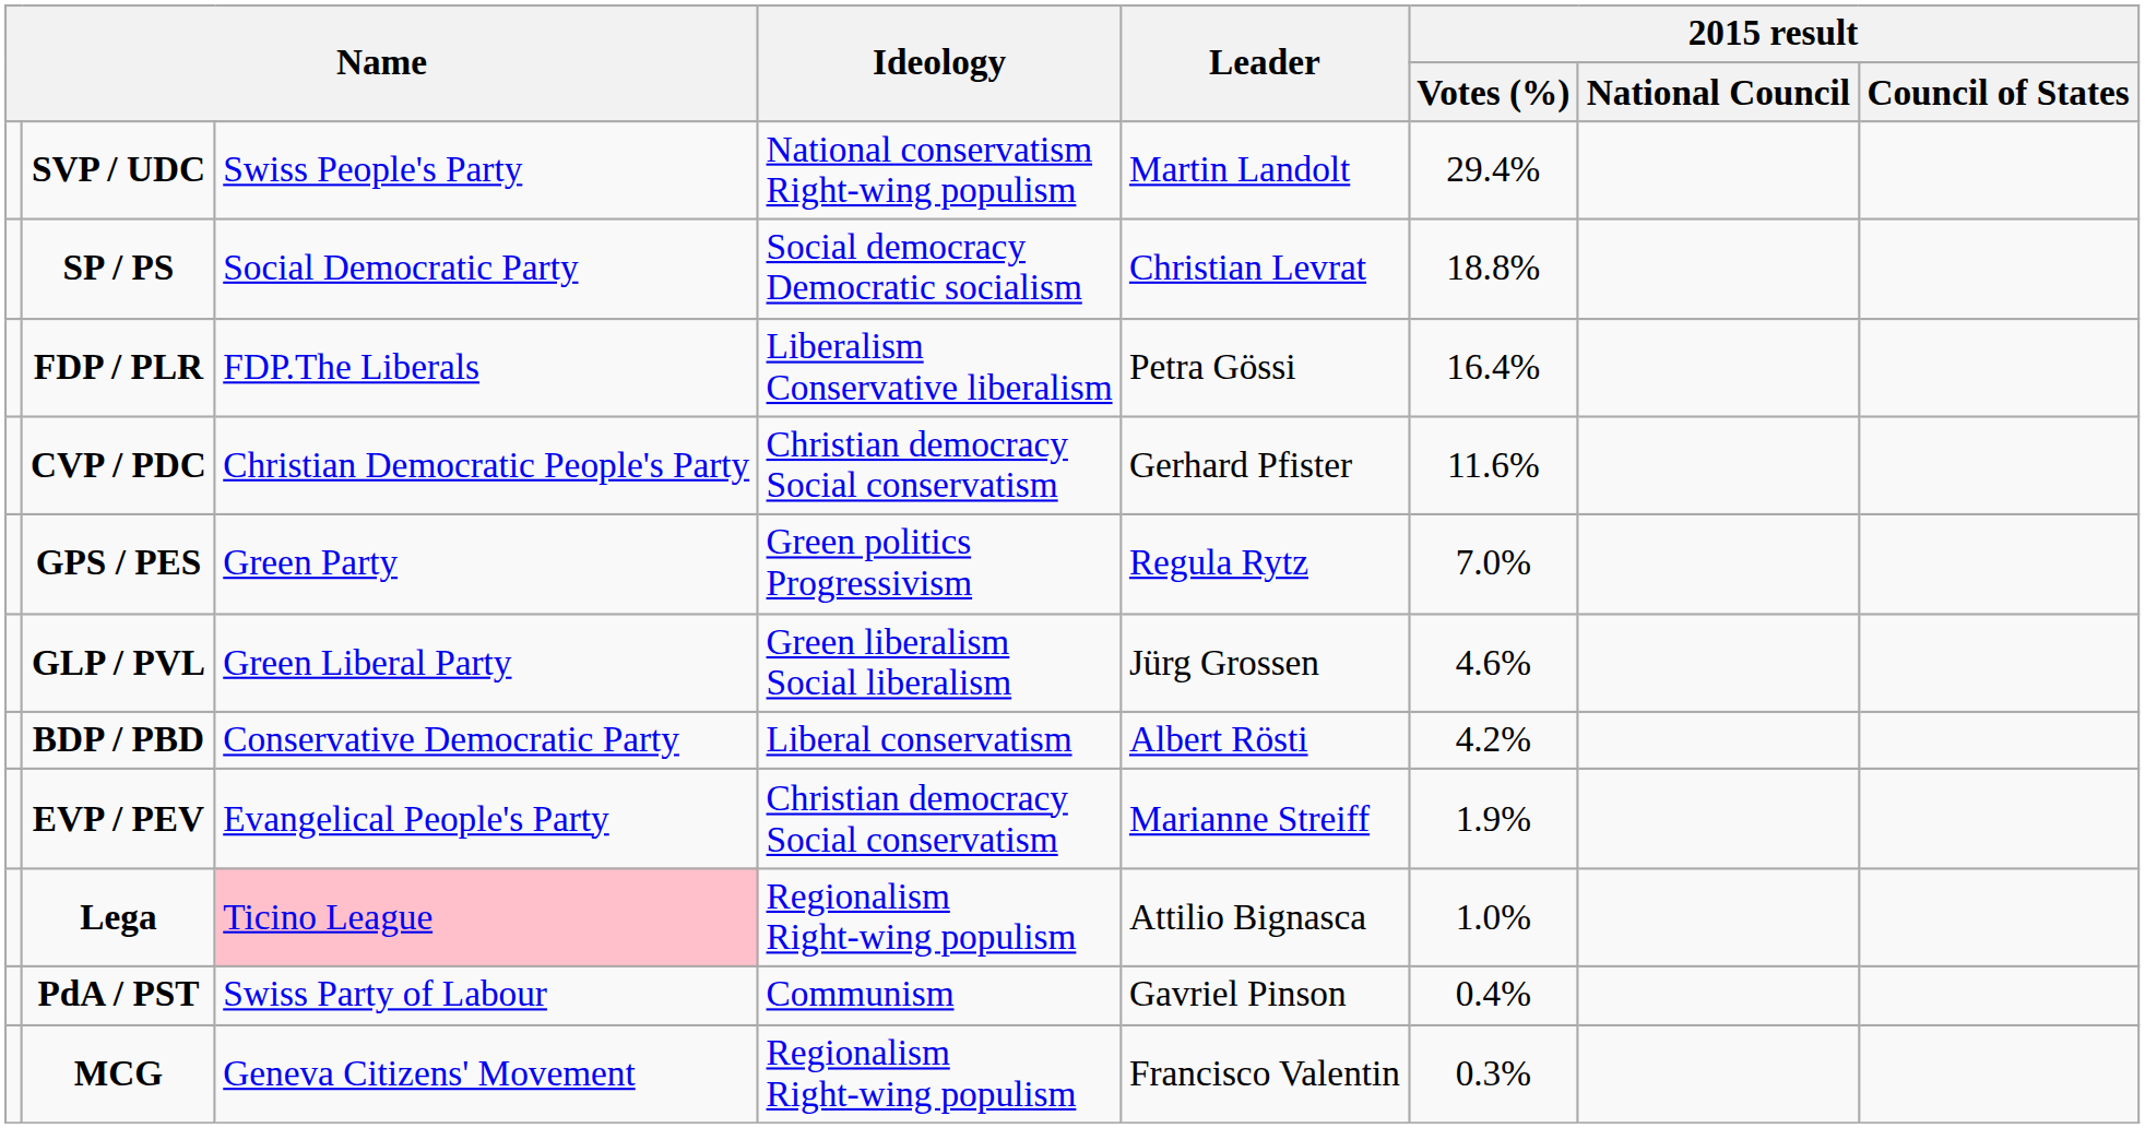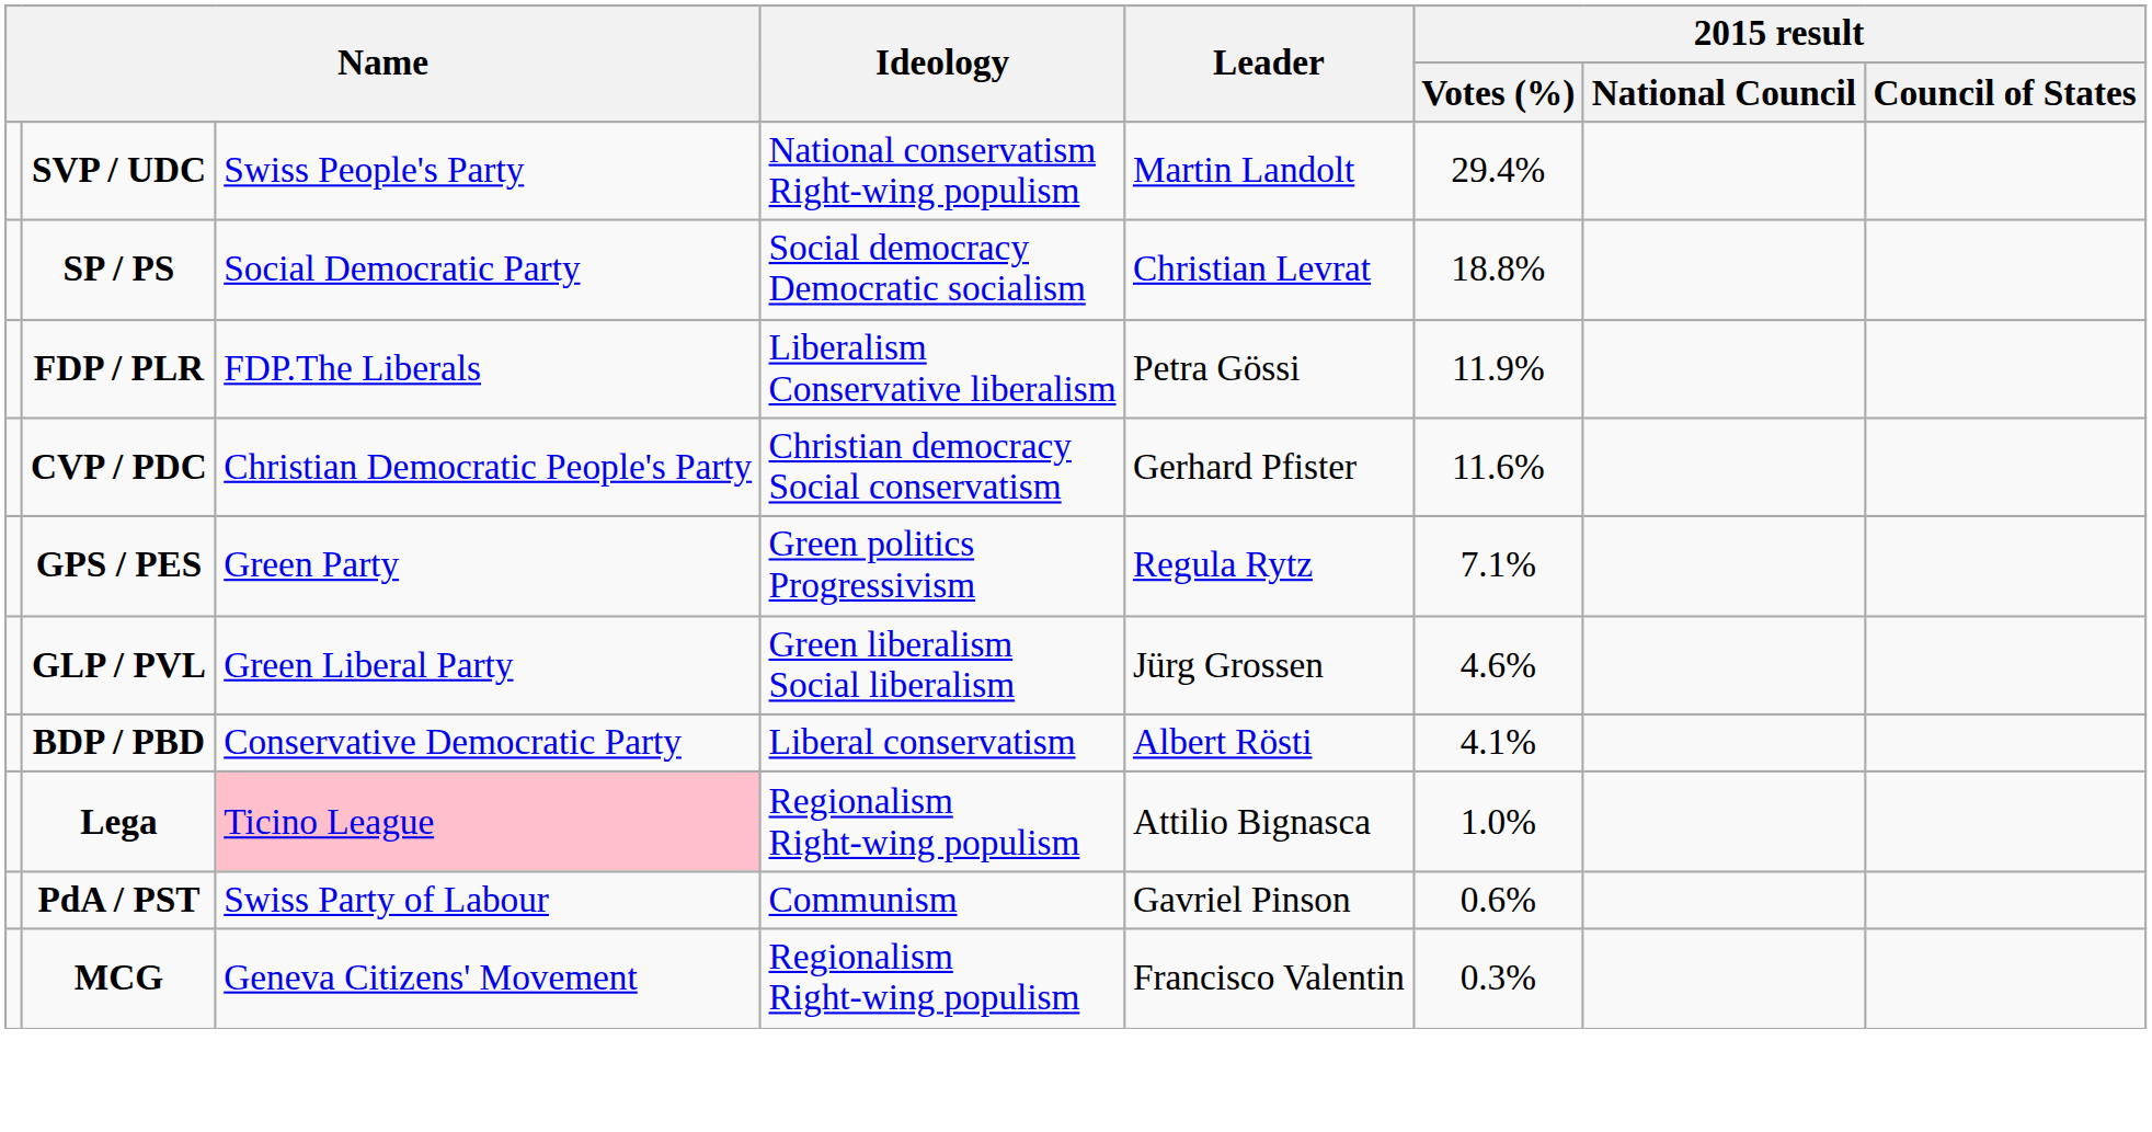FDP / PLR | 2015 result / Votes (%): 16.4% -> 11.9%
GPS / PES | 2015 result / Votes (%): 7.0% -> 7.1%
BDP / PBD | 2015 result / Votes (%): 4.2% -> 4.1%
- row: EVP / PEV | Evangelical People's Party | Christian democracy Social conservatism | Marianne Streiff | 1.9%
PdA / PST | 2015 result / Votes (%): 0.4% -> 0.6%
